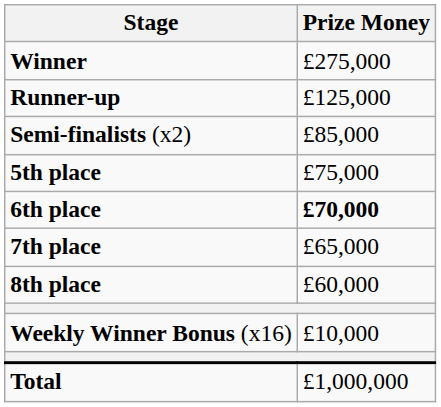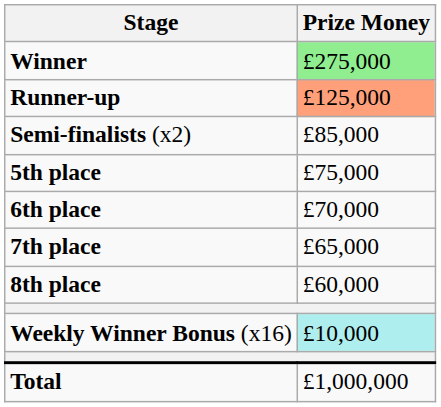Winner | Prize Money: no background -> lightgreen background
Runner-up | Prize Money: no background -> lightsalmon background
6th place | Prize Money: bold -> normal
Weekly Winner Bonus (x16) | Prize Money: no background -> paleturquoise background
